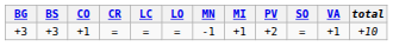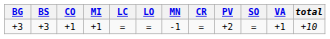columns swapped: CR <-> MI
